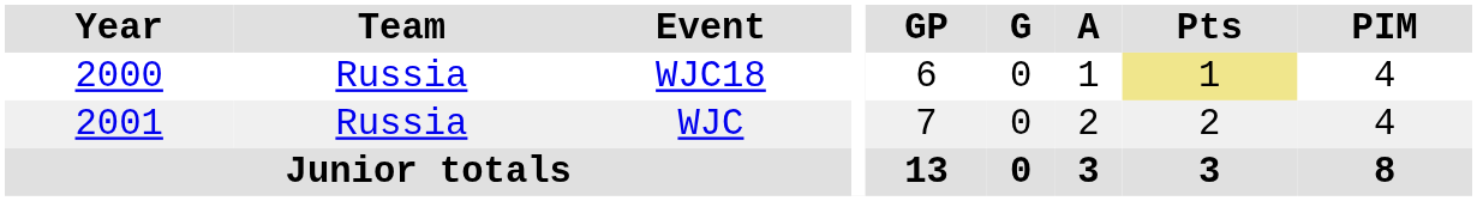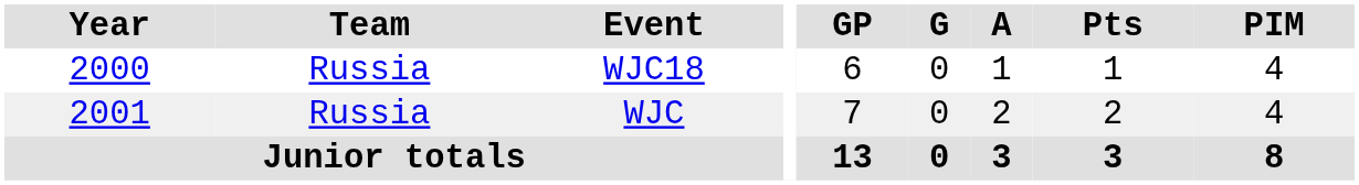WJC18 | Pts: khaki background -> no background
